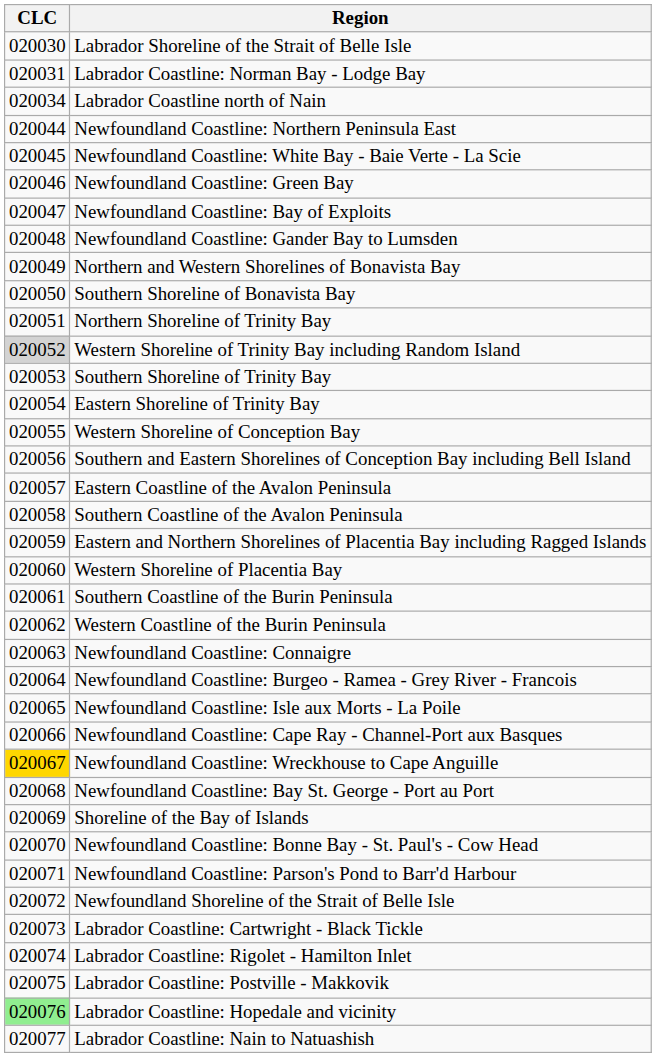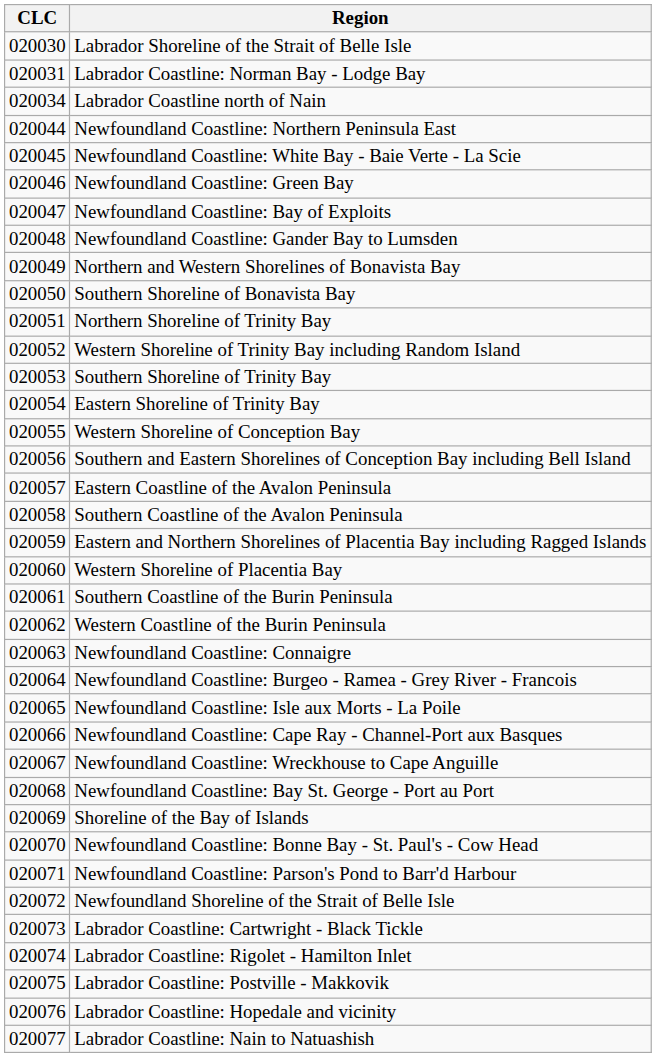Western Shoreline of Trinity Bay including Random Island | CLC: lightgrey background -> no background
Newfoundland Coastline: Wreckhouse to Cape Anguille | CLC: gold background -> no background
Labrador Coastline: Hopedale and vicinity | CLC: lightgreen background -> no background
